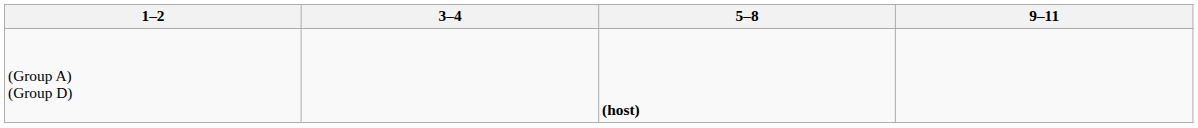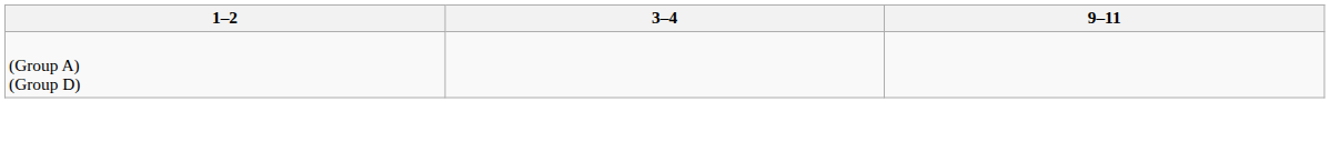- column: 5–8 | (host)
